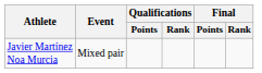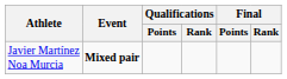Javier Martínez Noa Murcia | Event: normal -> bold
